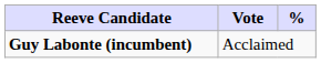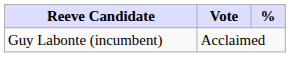Guy Labonte (incumbent) | Reeve Candidate: bold -> normal
